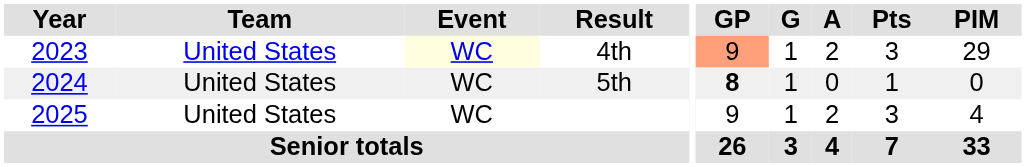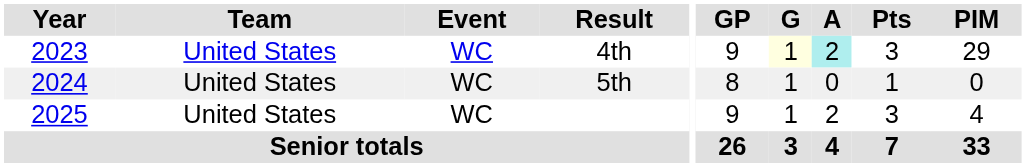4th | Event: lightyellow background -> no background
4th | GP: lightsalmon background -> no background
4th | G: no background -> lightyellow background
4th | A: no background -> paleturquoise background
5th | GP: bold -> normal
